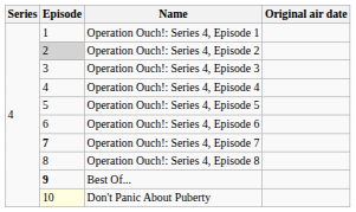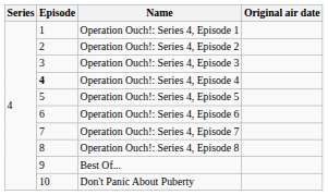Operation Ouch!: Series 4, Episode 2 | Episode: lightgrey background -> no background
Operation Ouch!: Series 4, Episode 4 | Episode: normal -> bold
Operation Ouch!: Series 4, Episode 7 | Episode: bold -> normal
Best Of... | Episode: bold -> normal
Don't Panic About Puberty | Episode: lightyellow background -> no background
